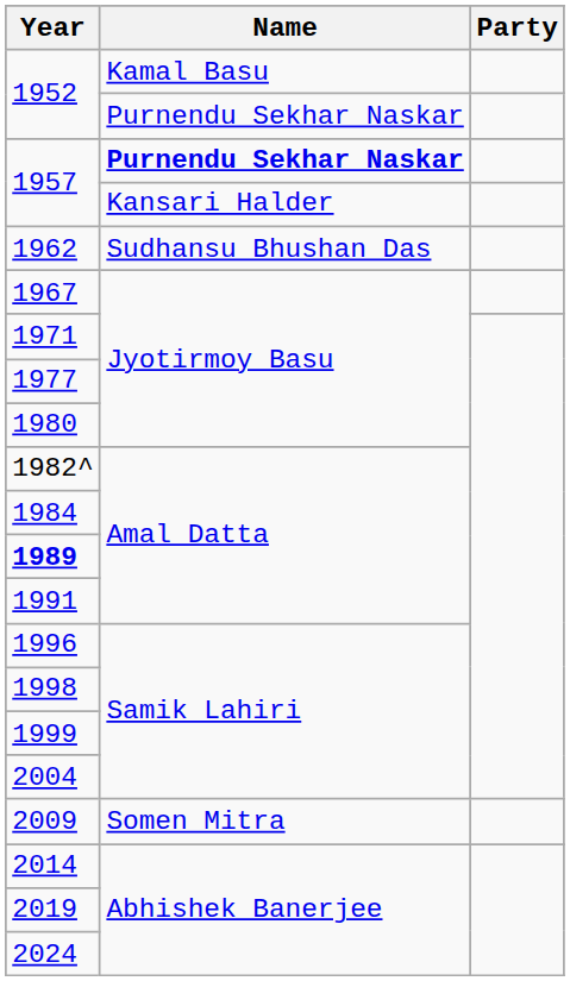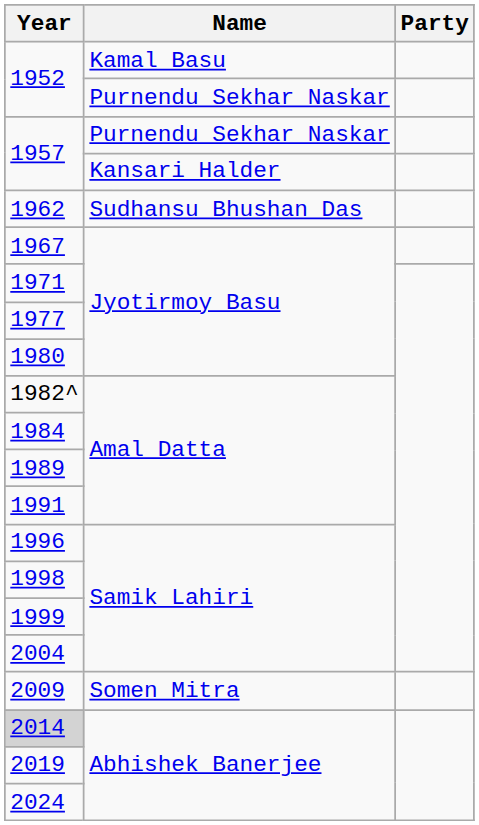1957 / Purnendu Sekhar Naskar | Name: bold -> normal
1989 | Year: bold -> normal
2014 | Year: no background -> lightgrey background
